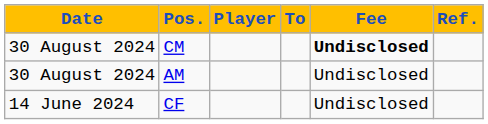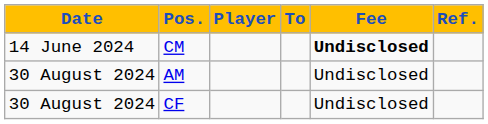CM | Date: 30 August 2024 -> 14 June 2024
CF | Date: 14 June 2024 -> 30 August 2024
